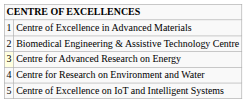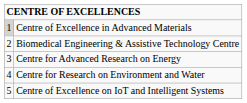Centre of Excellence in Advanced Materials | column 1: no background -> lightgrey background
Centre for Advanced Research on Energy | column 1: lightyellow background -> no background
